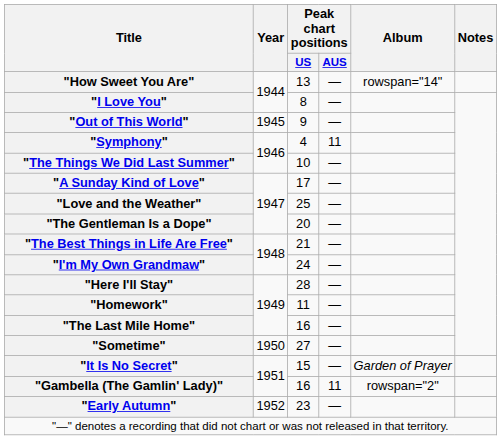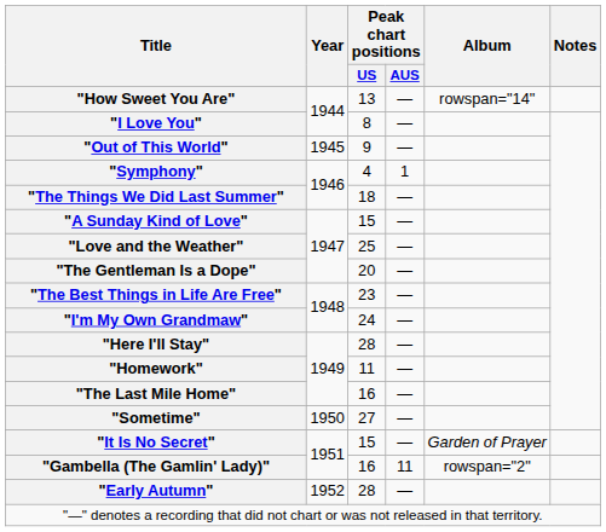"Symphony" | Peak chart positions / AUS: 11 -> 1
"The Things We Did Last Summer" | Peak chart positions / US: 10 -> 18
"A Sunday Kind of Love" | Peak chart positions / US: 17 -> 15
"The Best Things in Life Are Free" | Peak chart positions / US: 21 -> 23
"Early Autumn" | Peak chart positions / US: 23 -> 28
